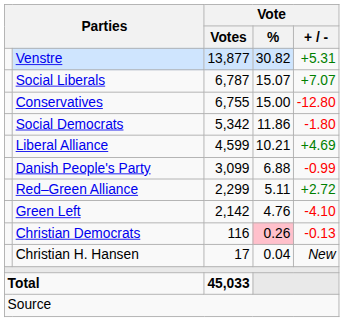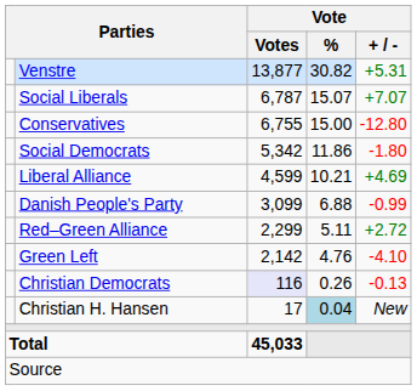Christian Democrats | Vote / Votes: no background -> lavender background
Christian Democrats | Vote / %: pink background -> no background
Christian H. Hansen | Vote / %: no background -> lightblue background
